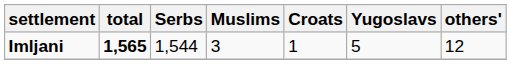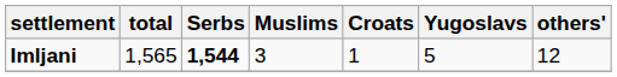Imljani | total: bold -> normal
Imljani | Serbs: normal -> bold
